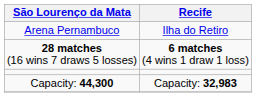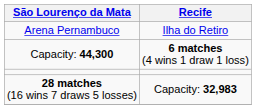row 3 | São Lourenço da Mata: 28 matches (16 wins 7 draws 5 losses) -> Capacity: 44,300
row 5 | São Lourenço da Mata: Capacity: 44,300 -> 28 matches (16 wins 7 draws 5 losses)
